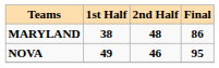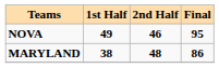rows swapped: NOVA <-> MARYLAND
